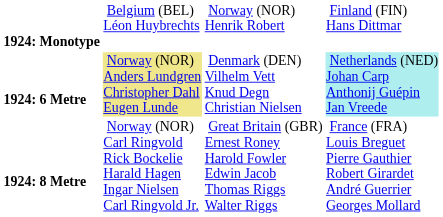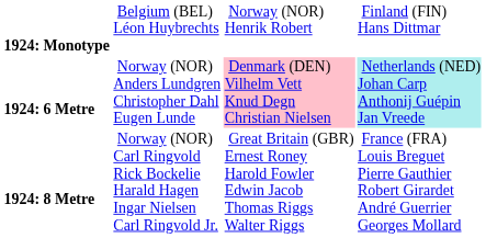1924: 6 Metre | column 2: khaki background -> no background
1924: 6 Metre | column 3: no background -> pink background
